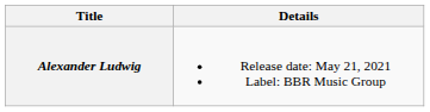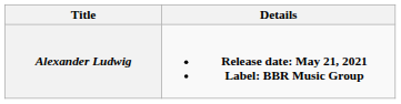Alexander Ludwig | Details: normal -> bold
